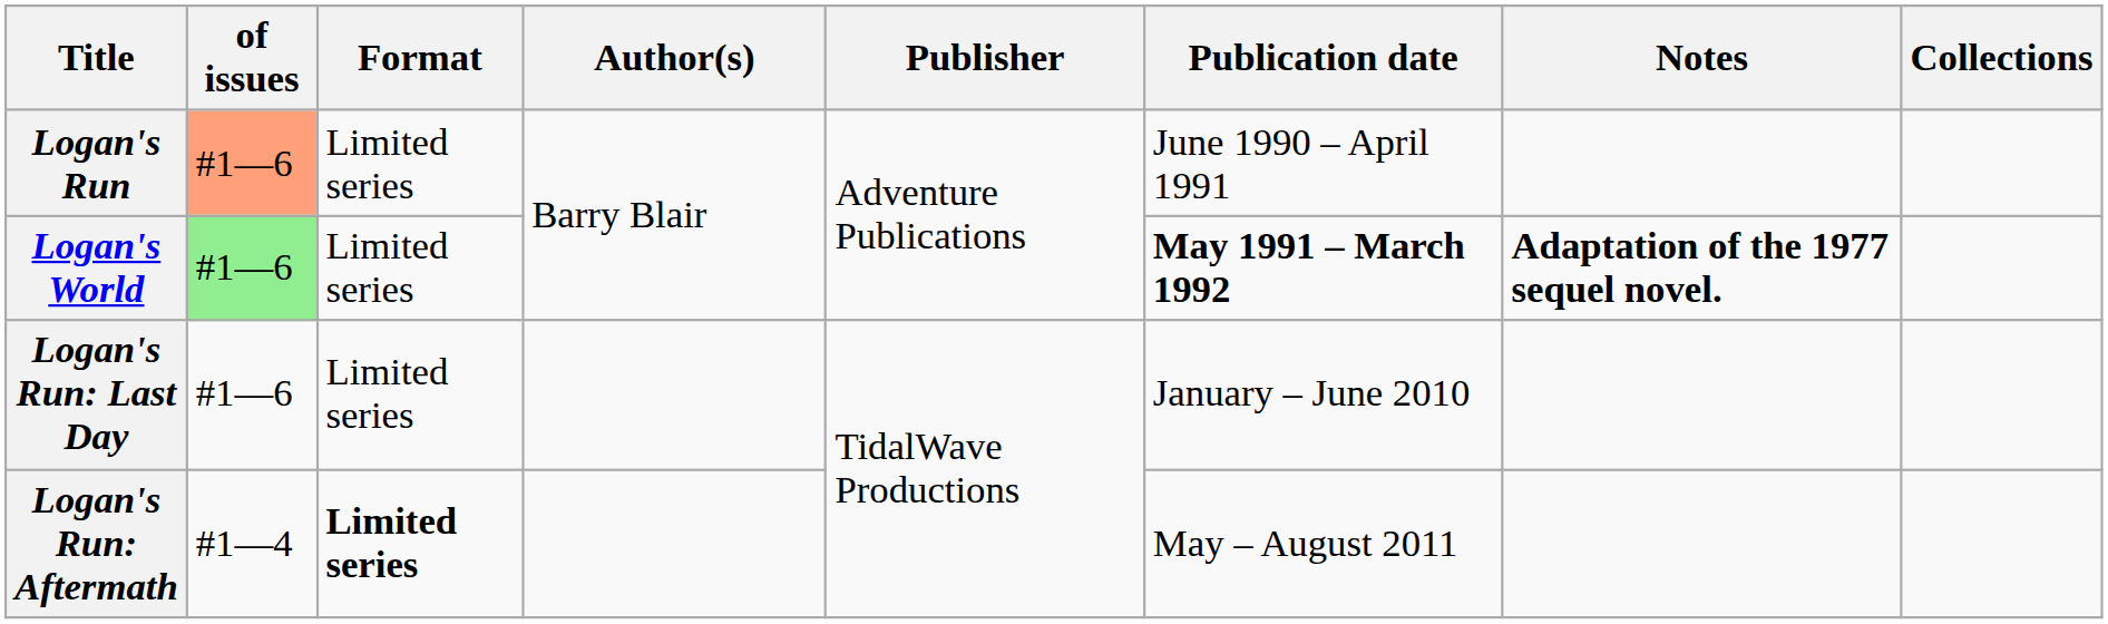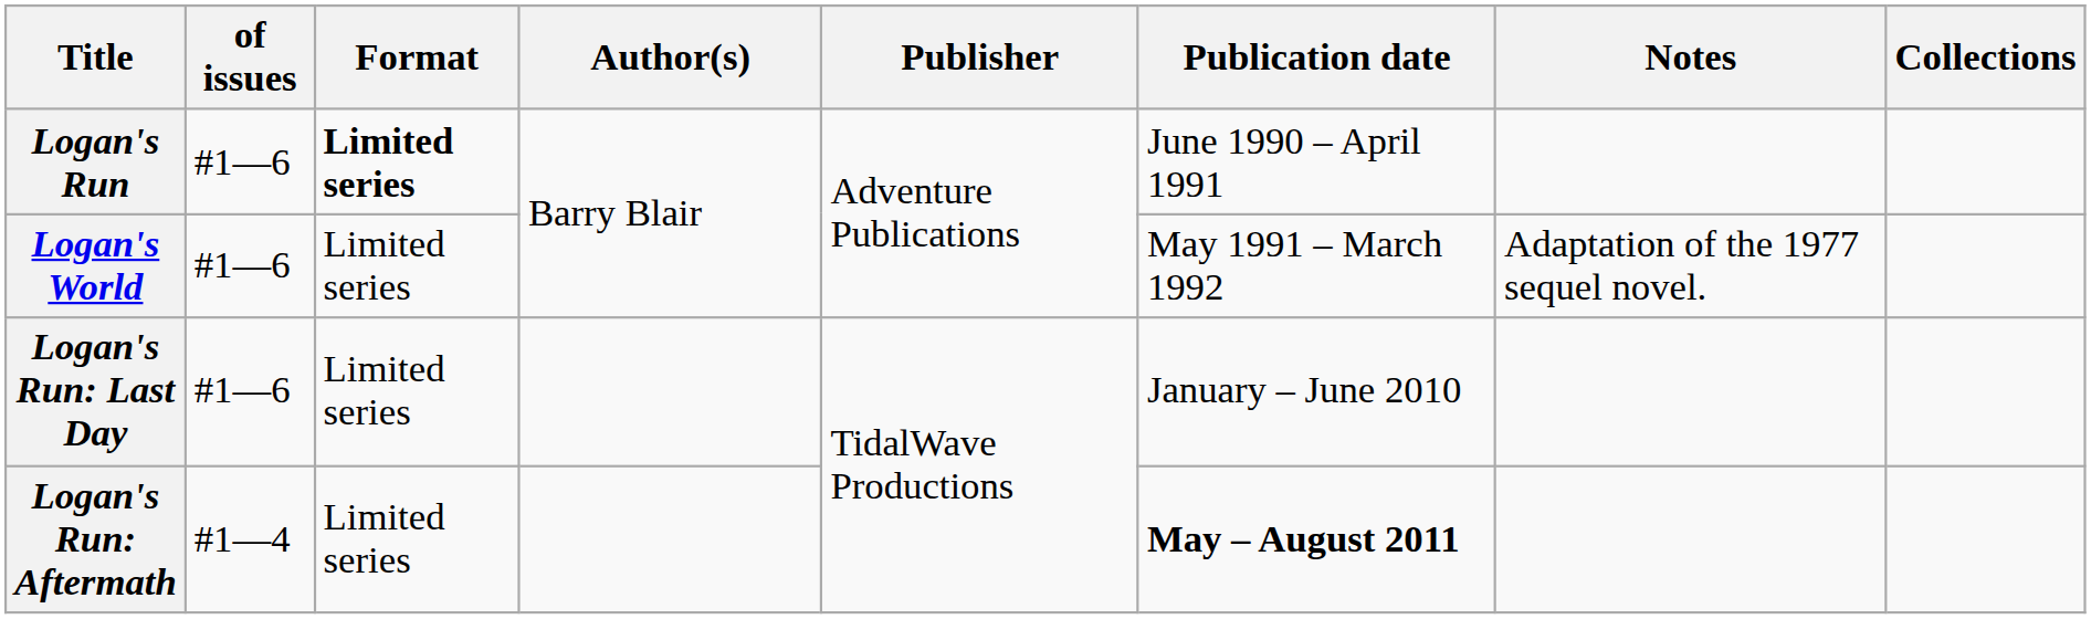Logan's Run | of issues: lightsalmon background -> no background
Logan's Run | Format: normal -> bold
Logan's World | of issues: lightgreen background -> no background
Logan's World | Publication date: bold -> normal
Logan's World | Notes: bold -> normal
Logan's Run: Aftermath | Format: bold -> normal
Logan's Run: Aftermath | Publication date: normal -> bold
